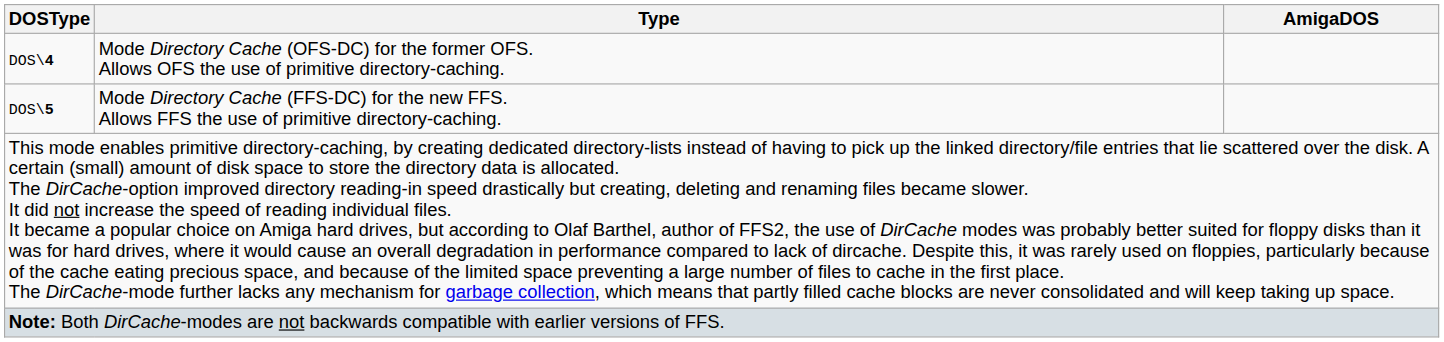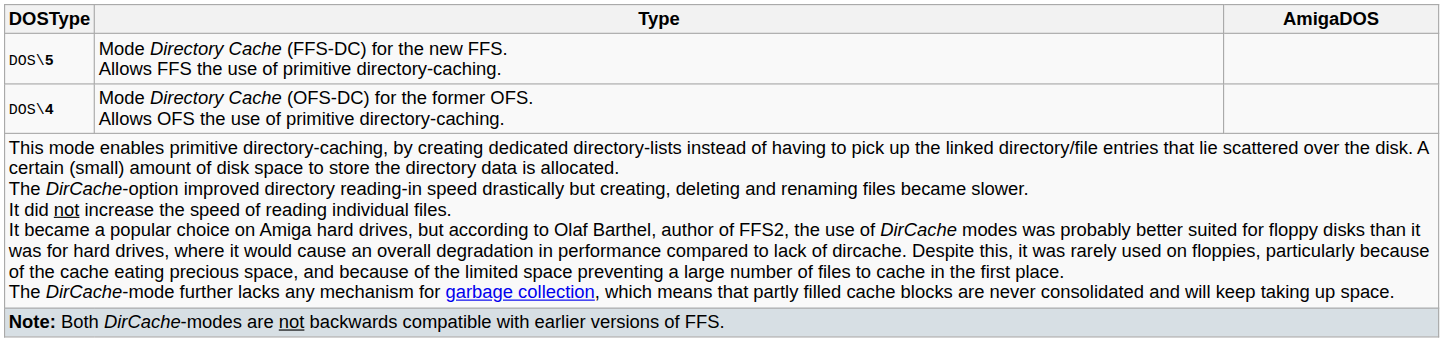rows swapped: DOS\4 <-> DOS\5
